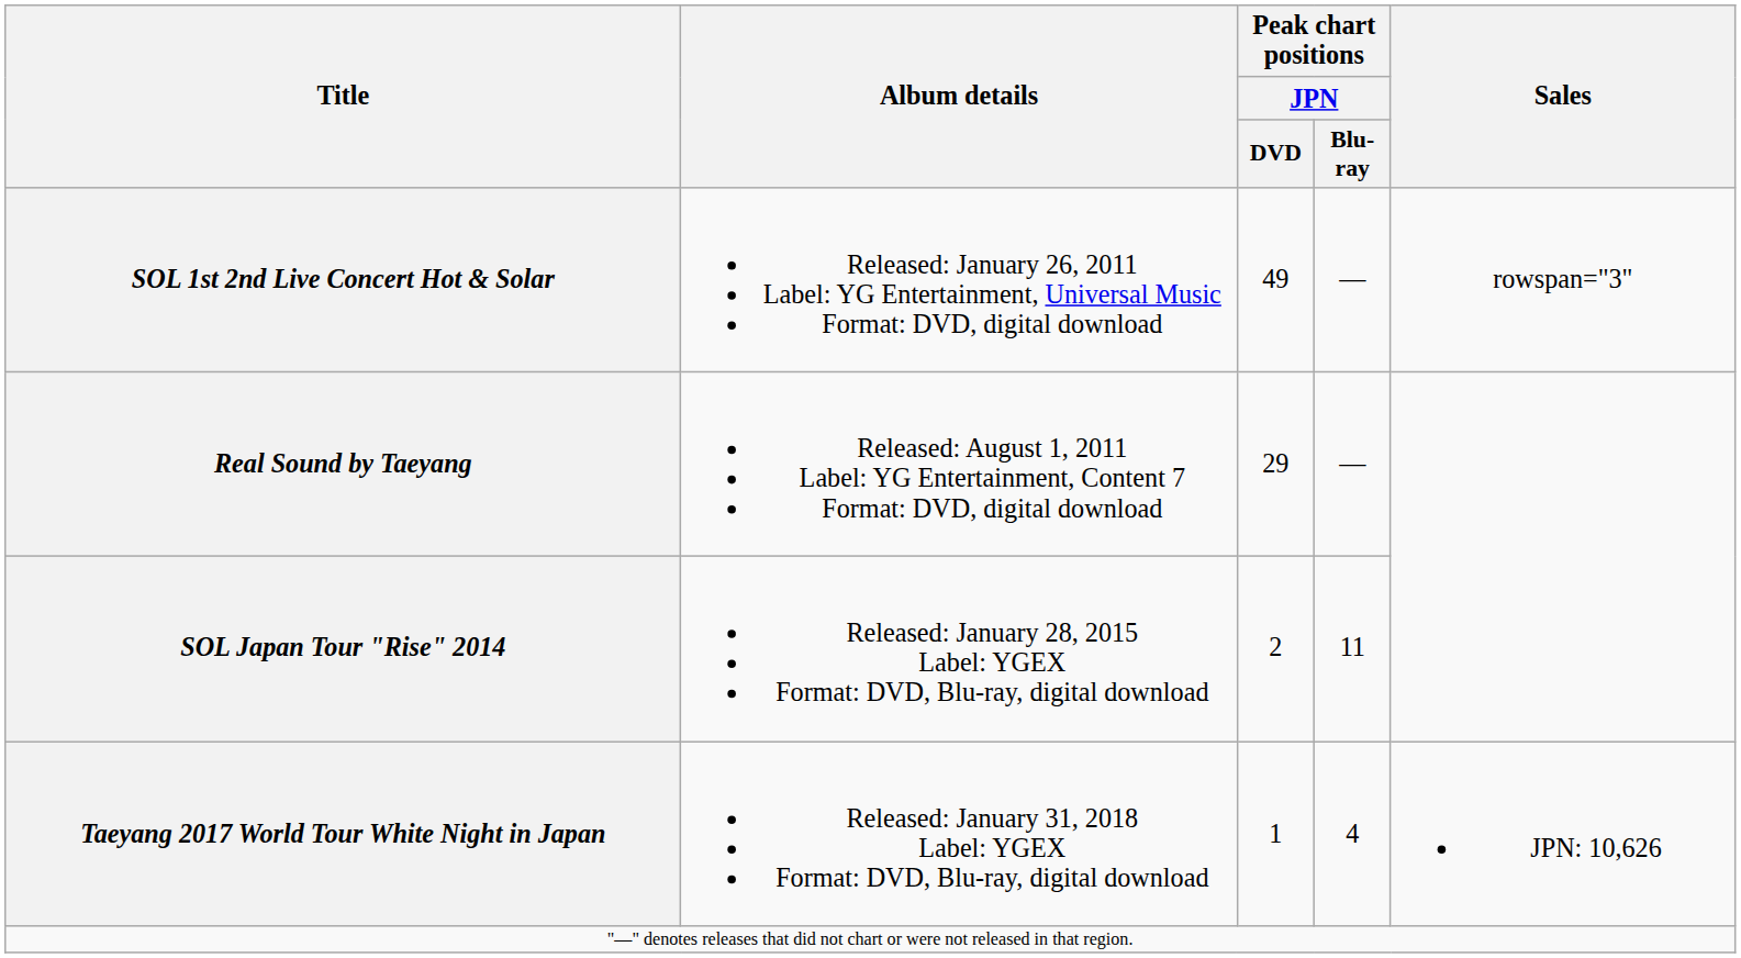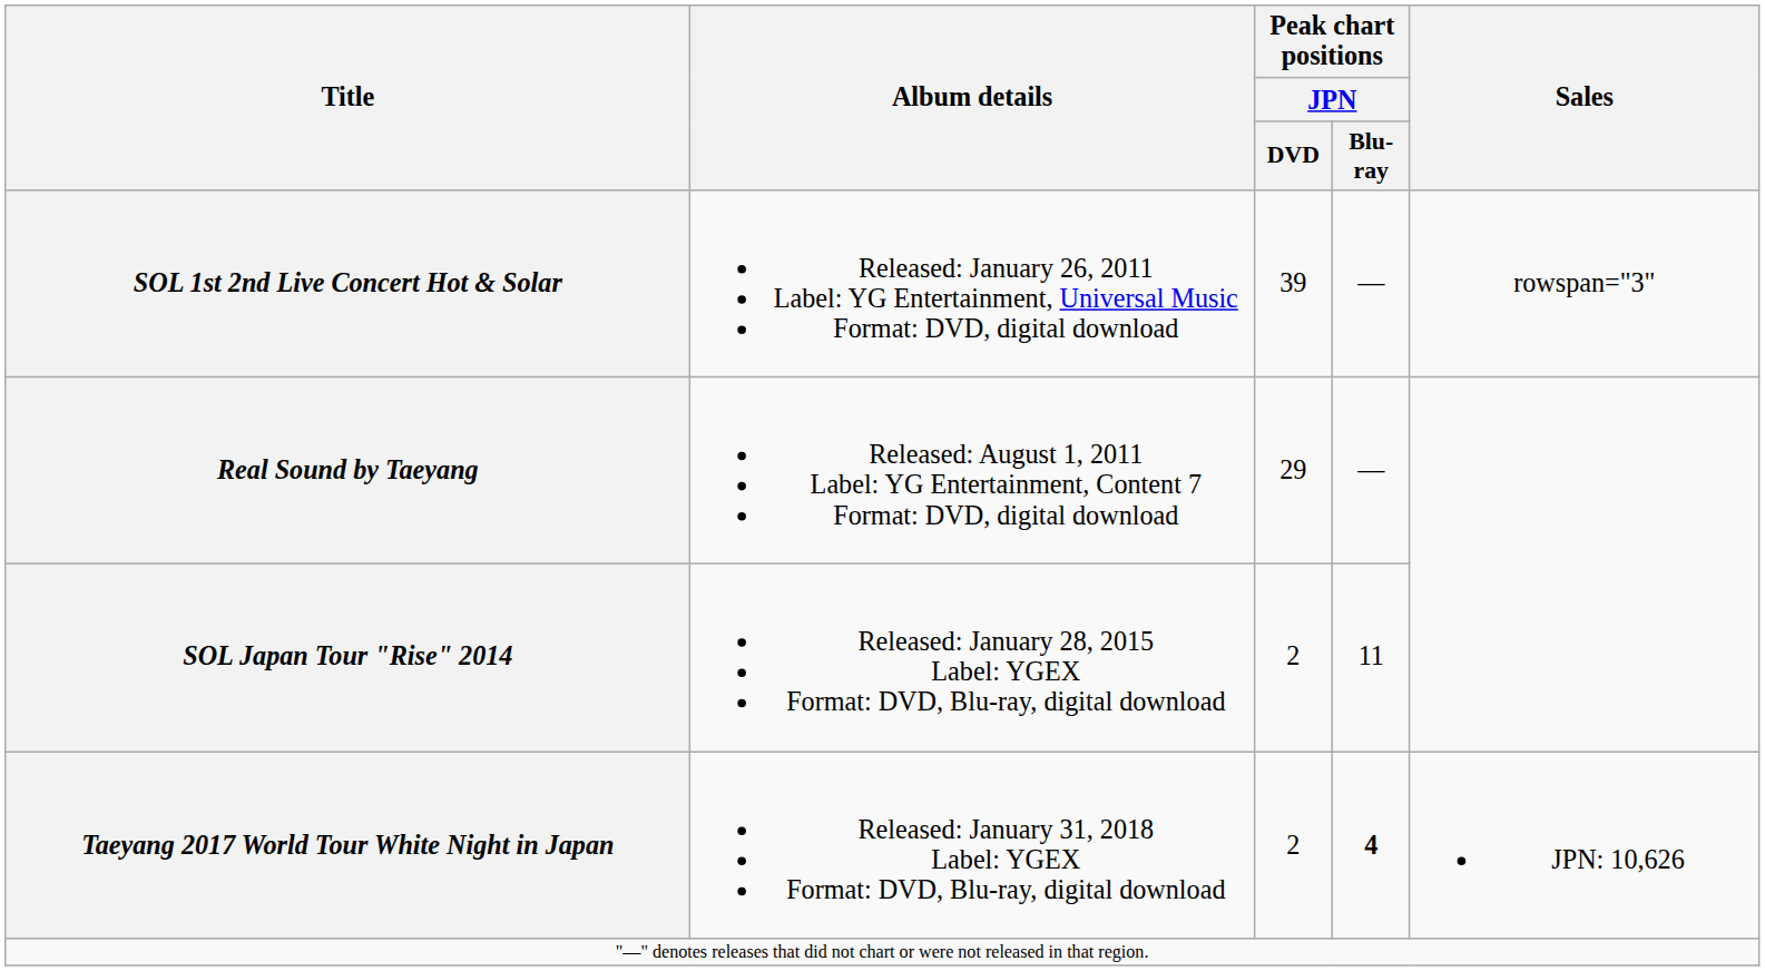SOL 1st 2nd Live Concert Hot & Solar | Peak chart positions / JPN / DVD: 49 -> 39
Taeyang 2017 World Tour White Night in Japan | Peak chart positions / JPN / DVD: 1 -> 2
Taeyang 2017 World Tour White Night in Japan | Peak chart positions / JPN / Blu-ray: normal -> bold
